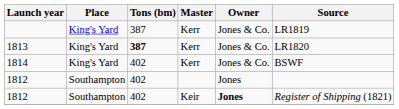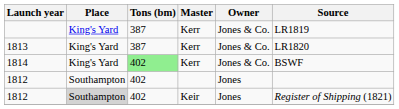1813 | Tons (bm): bold -> normal
1814 | Tons (bm): no background -> lightgreen background
1812 / Keir | Place: no background -> lightgrey background
1812 / Keir | Owner: bold -> normal
